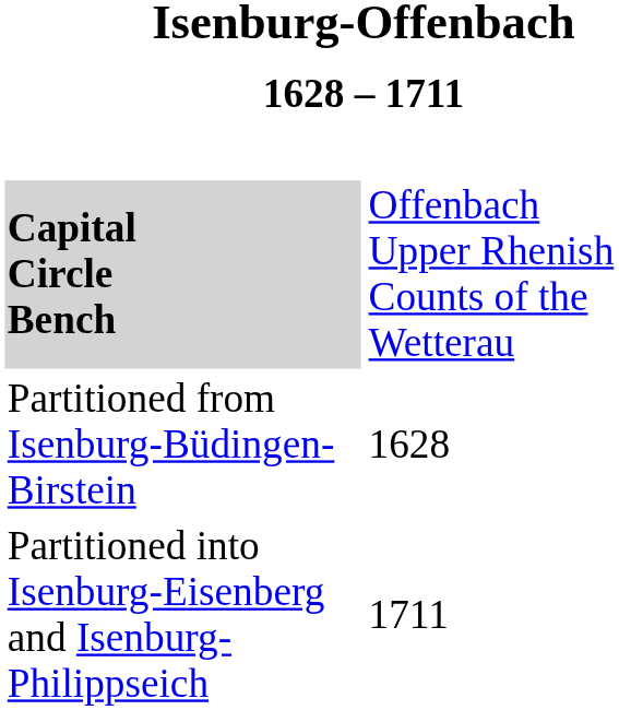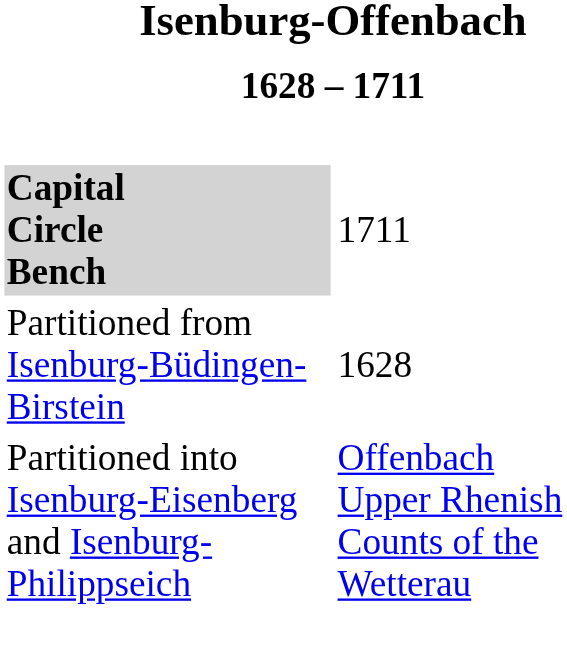row 3 | column 2: Offenbach Upper Rhenish Counts of the Wetterau -> 1711
row 5 | column 2: 1711 -> Offenbach Upper Rhenish Counts of the Wetterau
